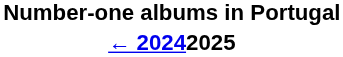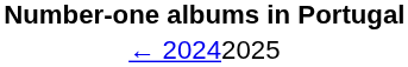row 2 | column 1: bold -> normal
